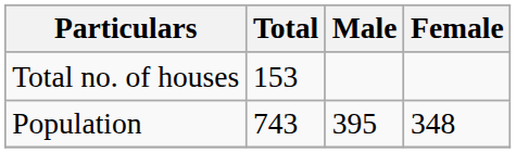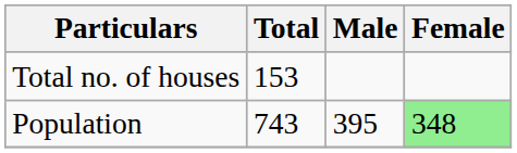Population | Female: no background -> lightgreen background
